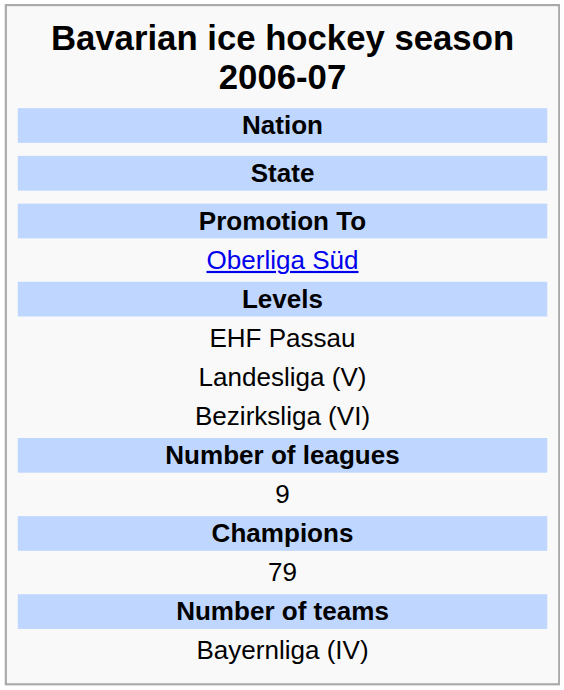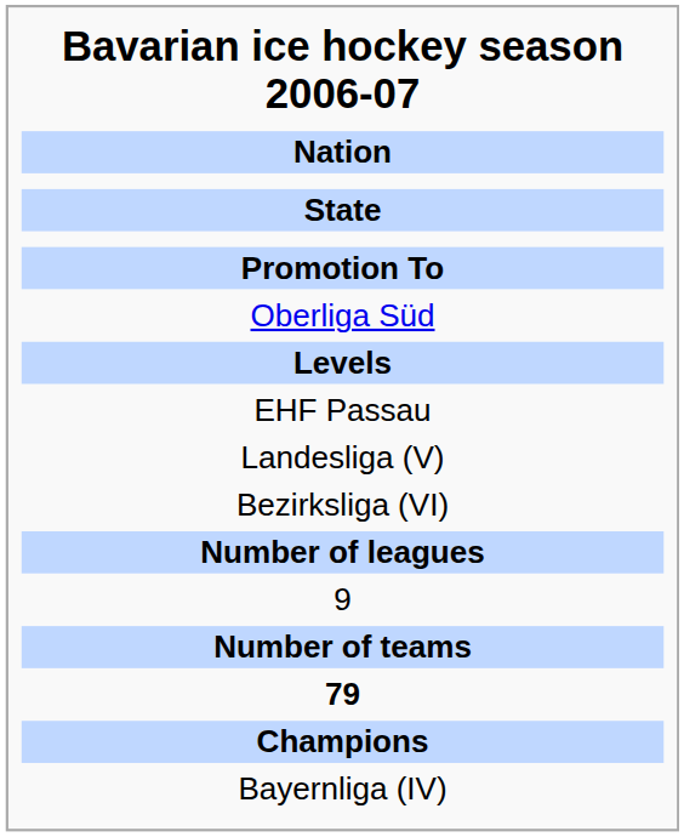row 12 | column 1: Champions -> Number of teams
row 13 | column 1: normal -> bold
row 14 | column 1: Number of teams -> Champions
